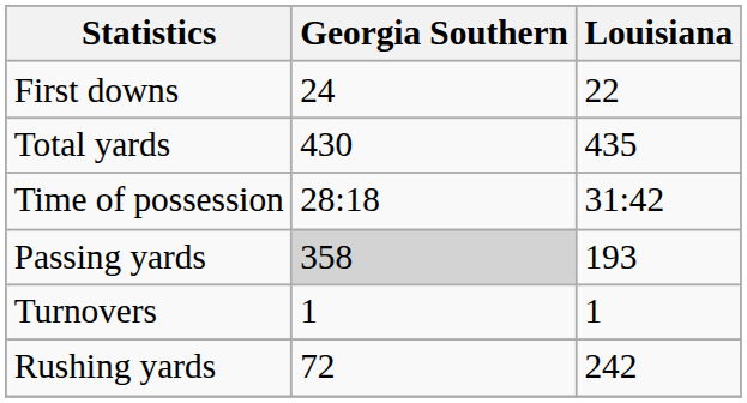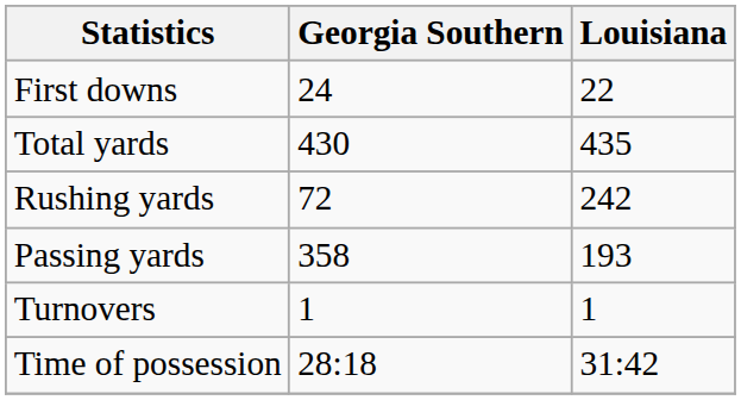rows swapped: Rushing yards <-> Time of possession
Passing yards | Georgia Southern: lightgrey background -> no background
